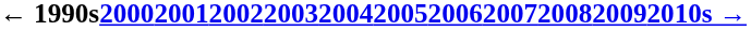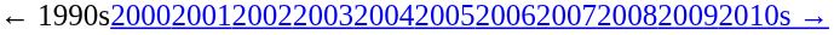row 1 | column 1: bold -> normal
